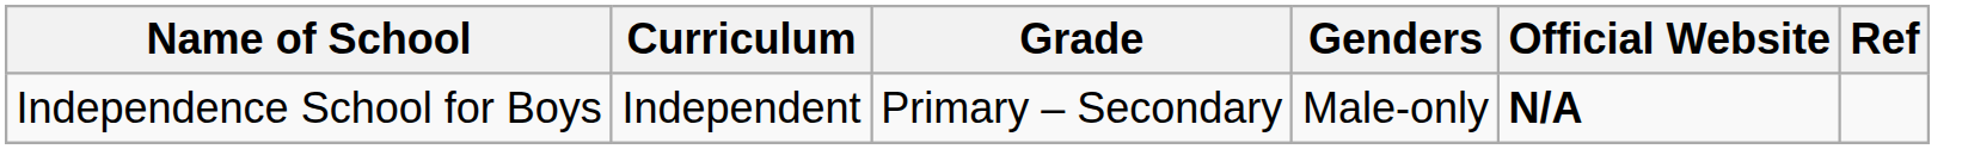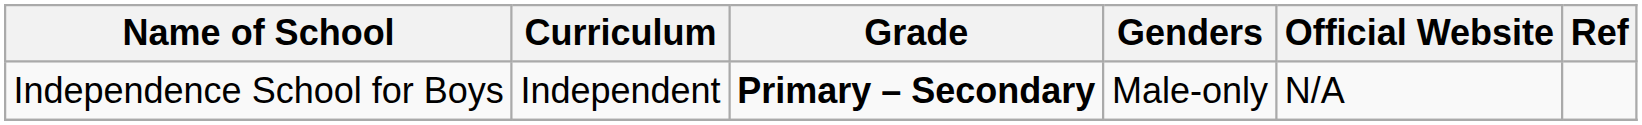Independence School for Boys | Grade: normal -> bold
Independence School for Boys | Official Website: bold -> normal
